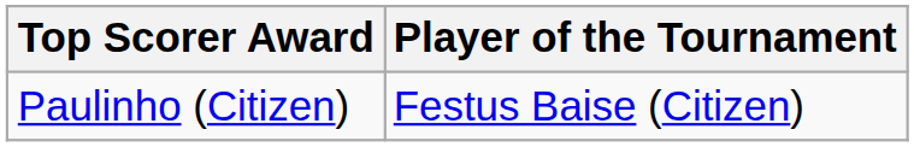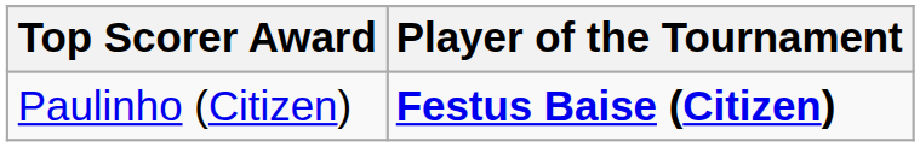Paulinho (Citizen) | Player of the Tournament: normal -> bold
